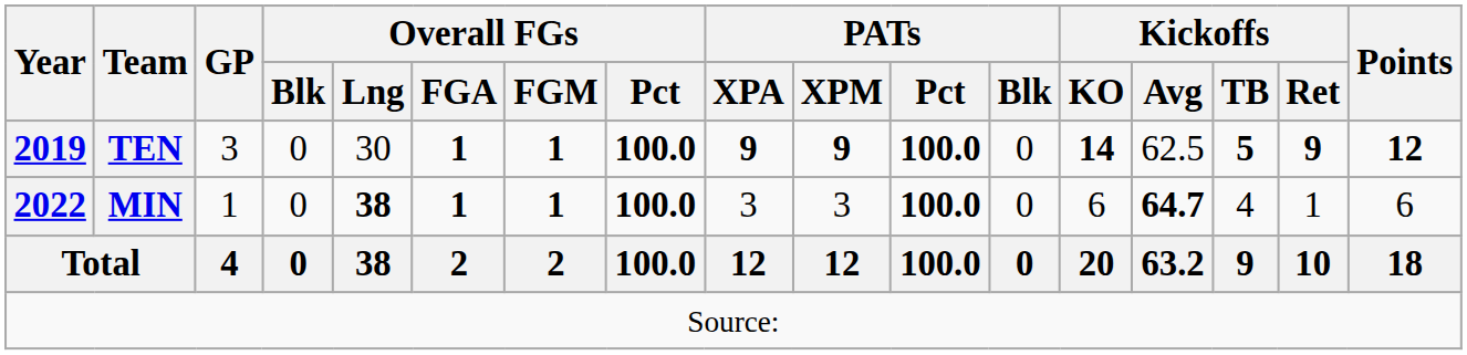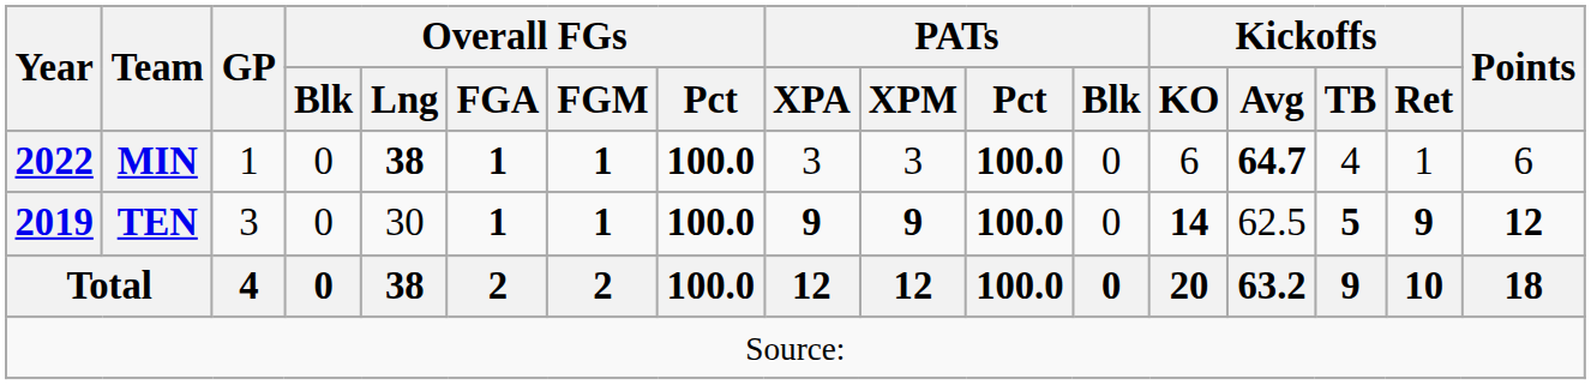rows swapped: TEN <-> MIN
